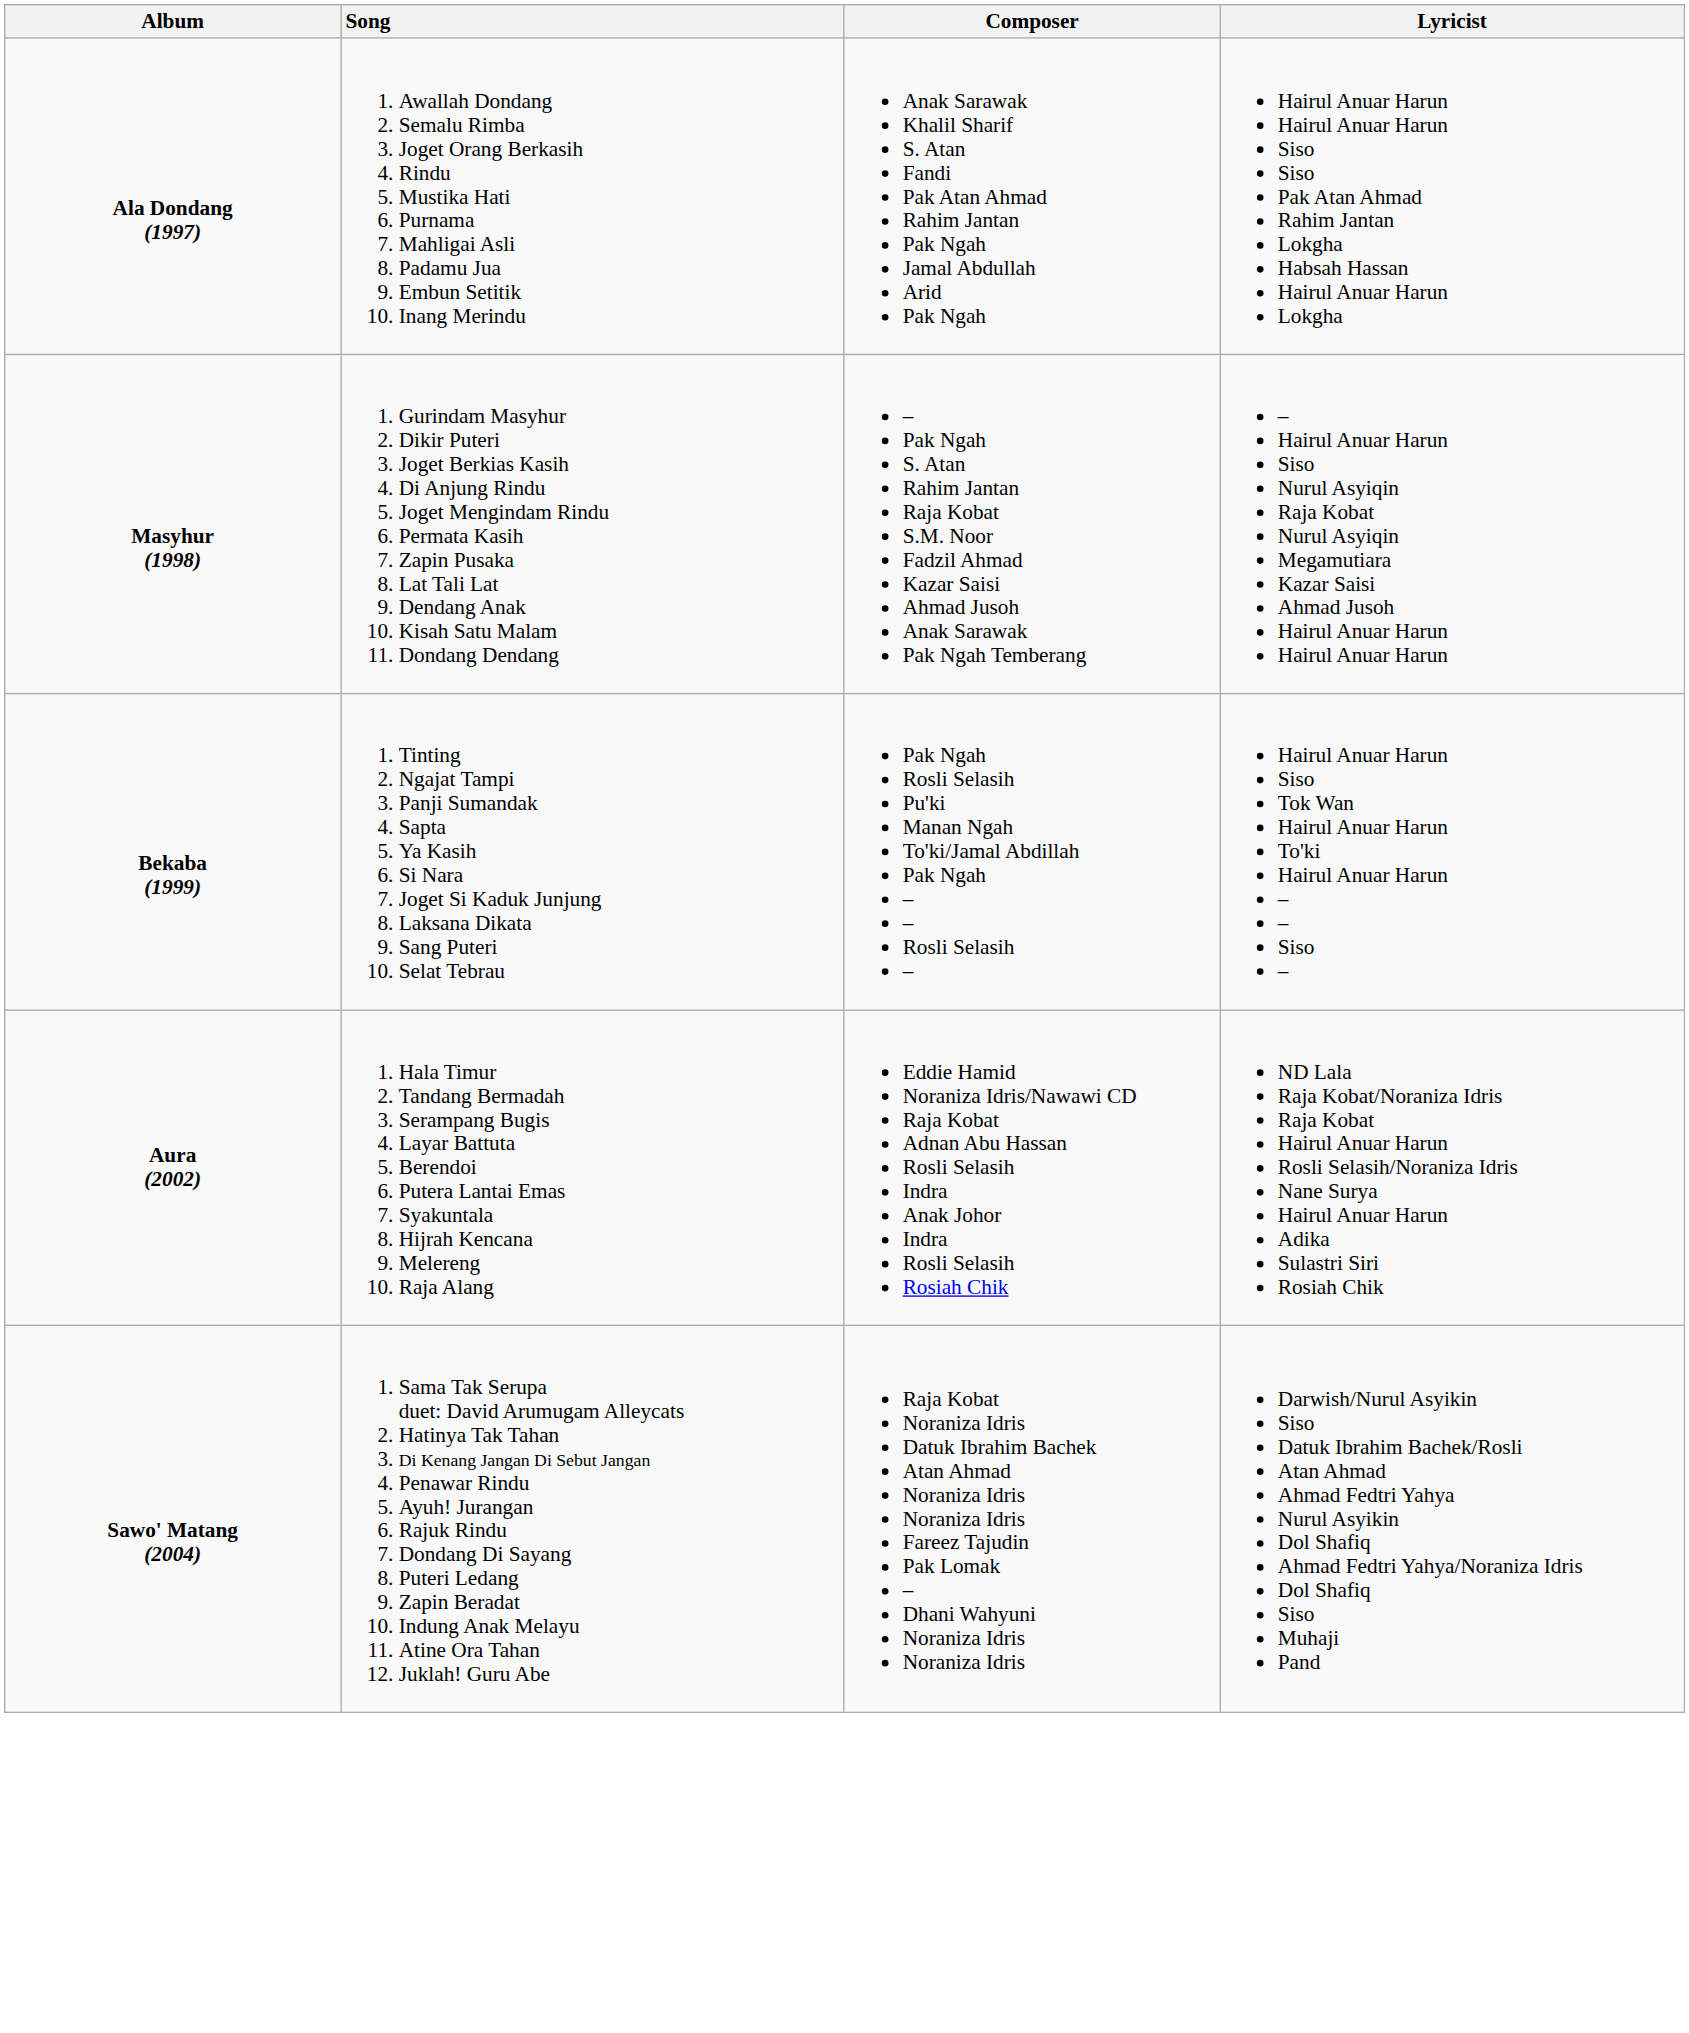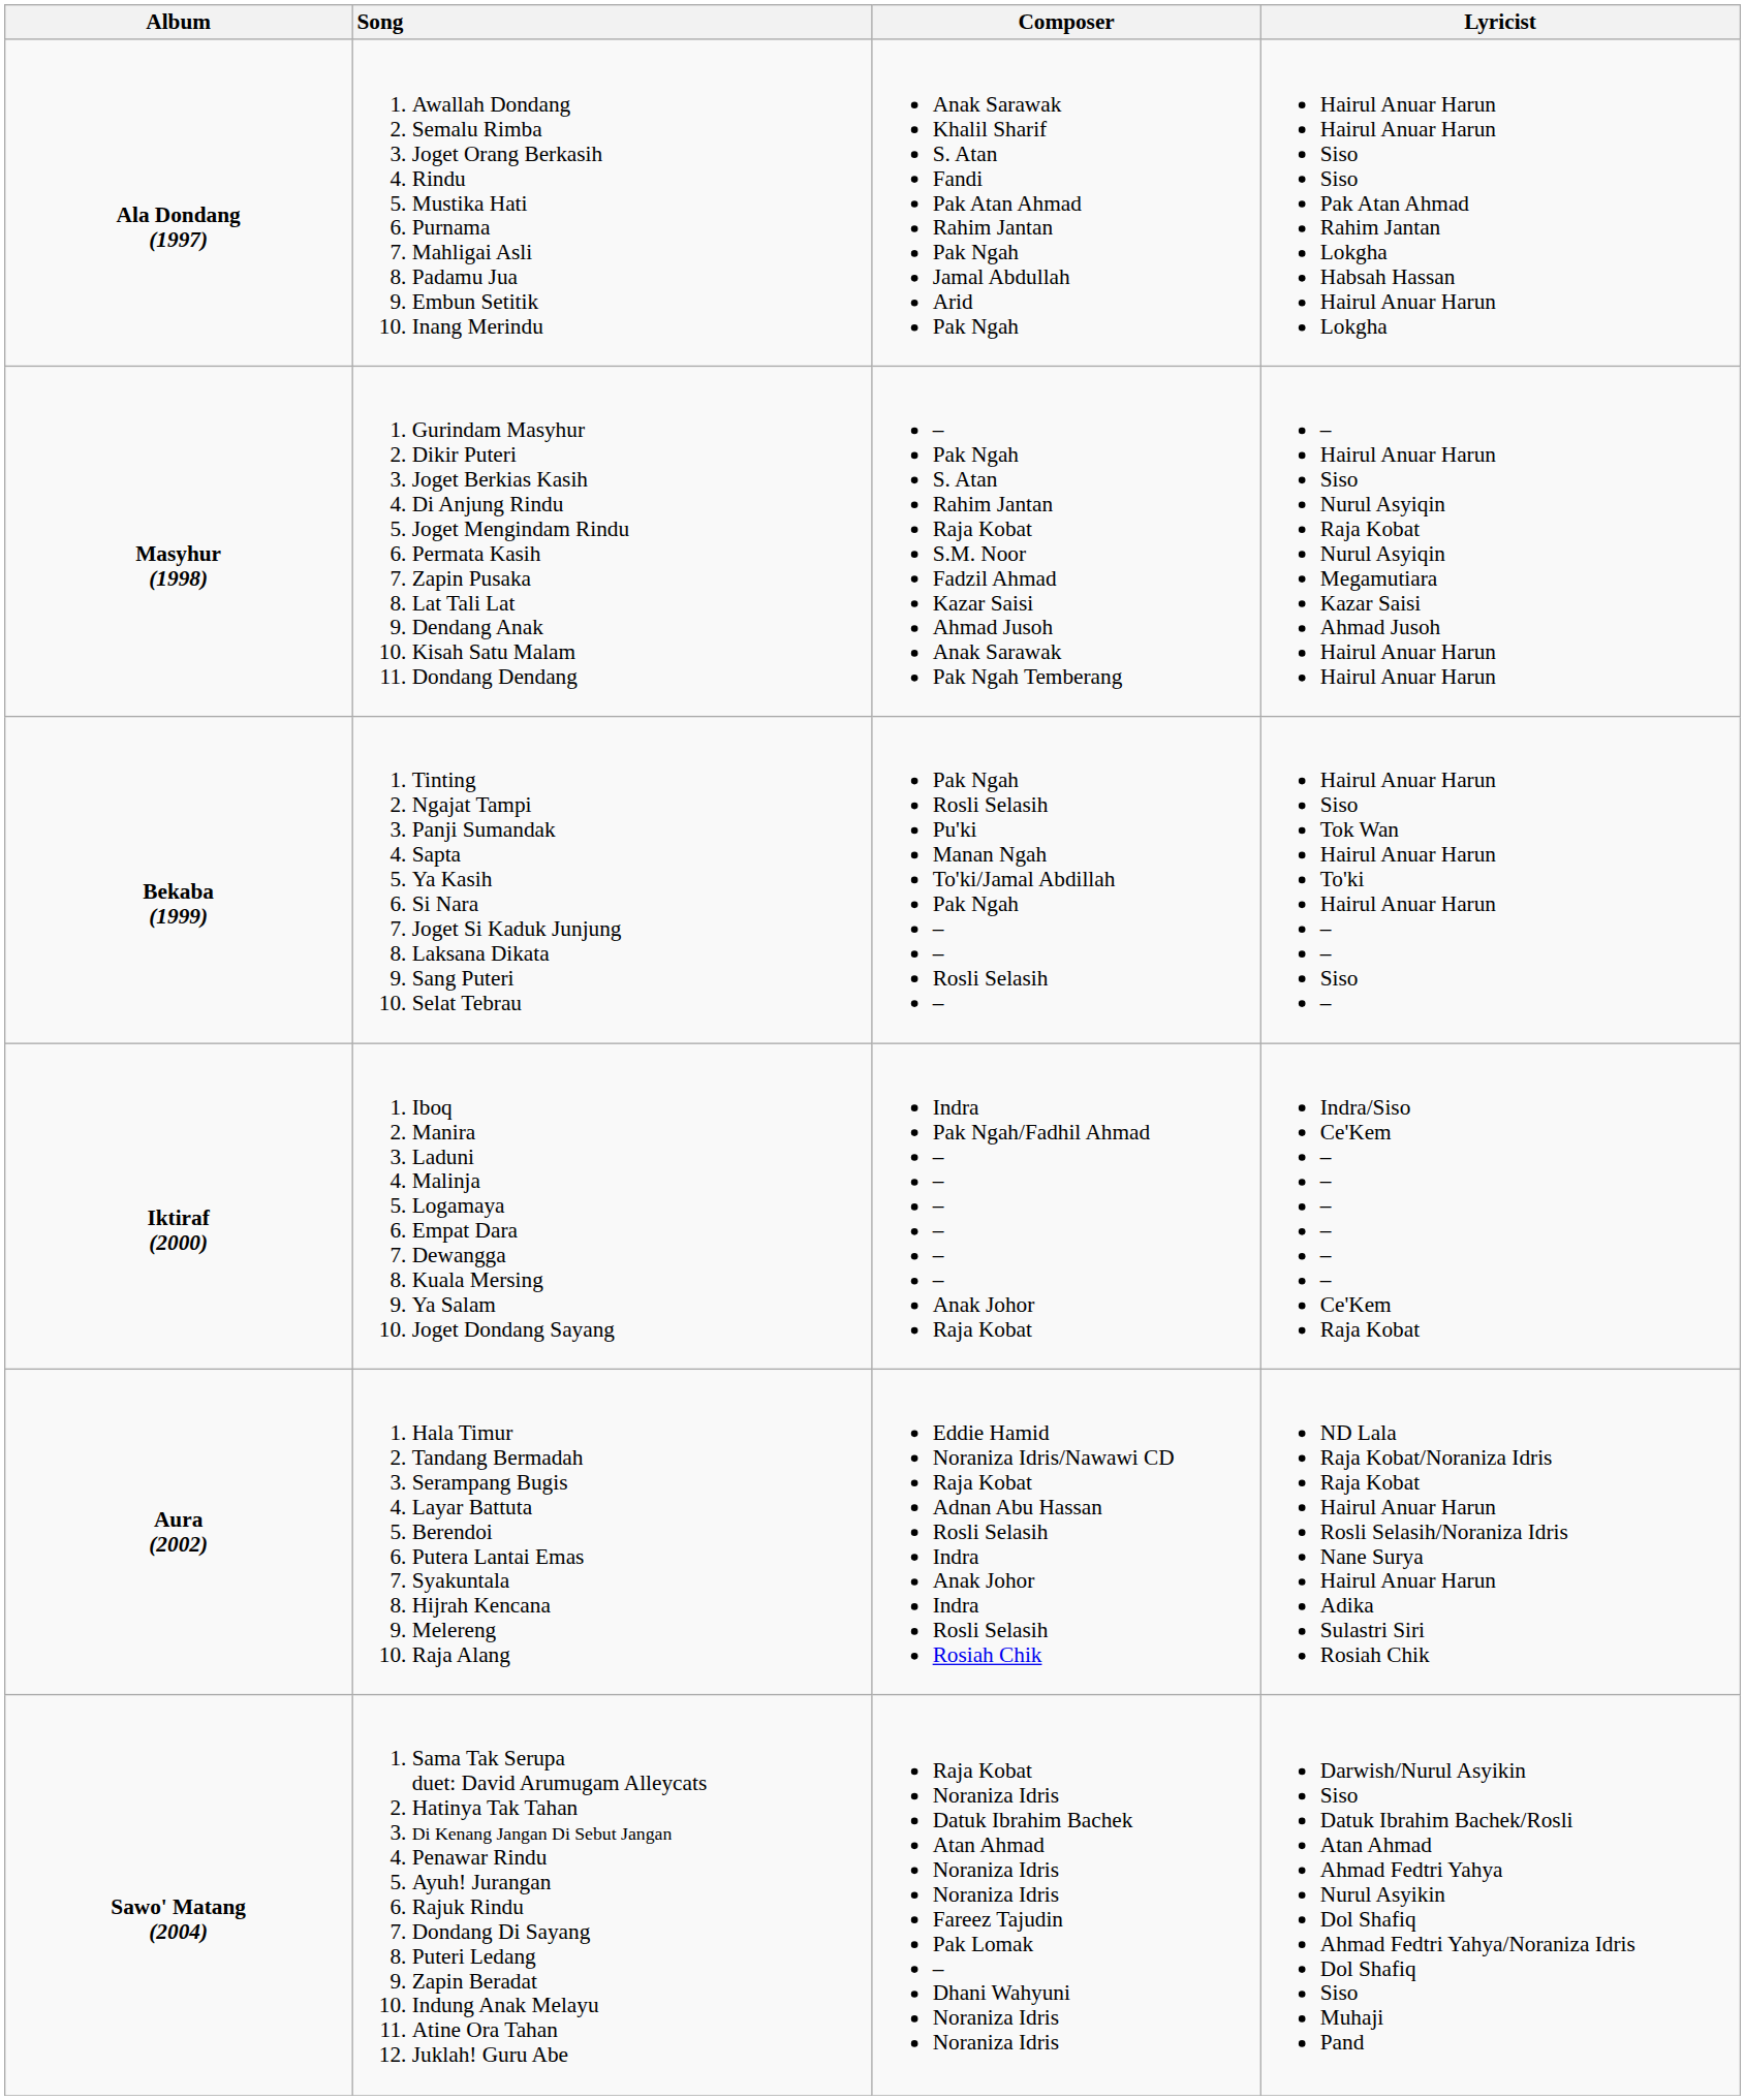+ row: Iktiraf (2000) | Iboq Manira Laduni Malinja Logamaya Empat Dara Dewangga Kuala Mersing Ya Salam Joget Dondang Sayang | Indra Pak Ngah/Fadhil Ahmad – – – – – – Anak Johor Raja Kobat | Indra/Siso Ce'Kem – – – – – – Ce'Kem Raja Kobat
